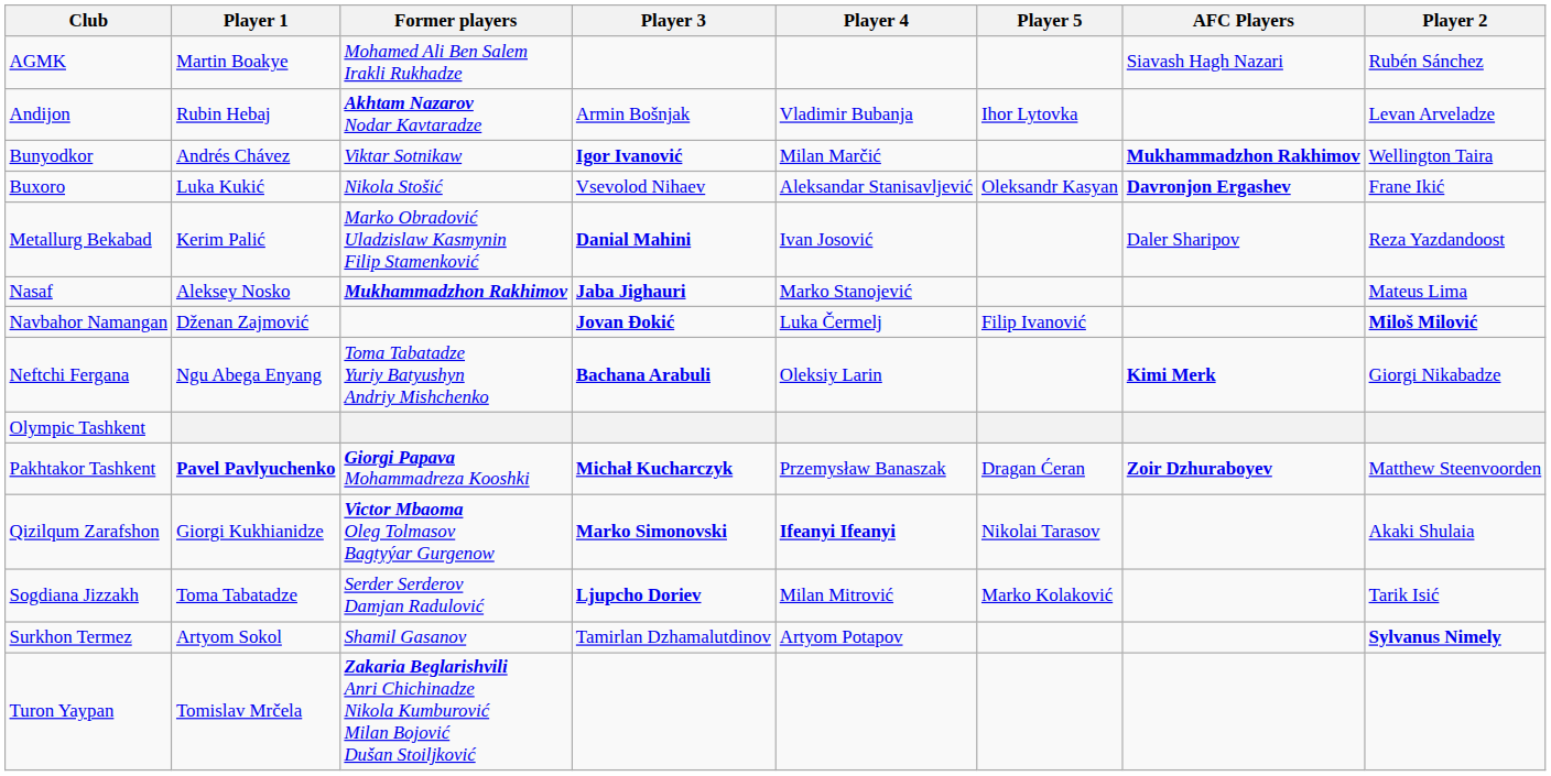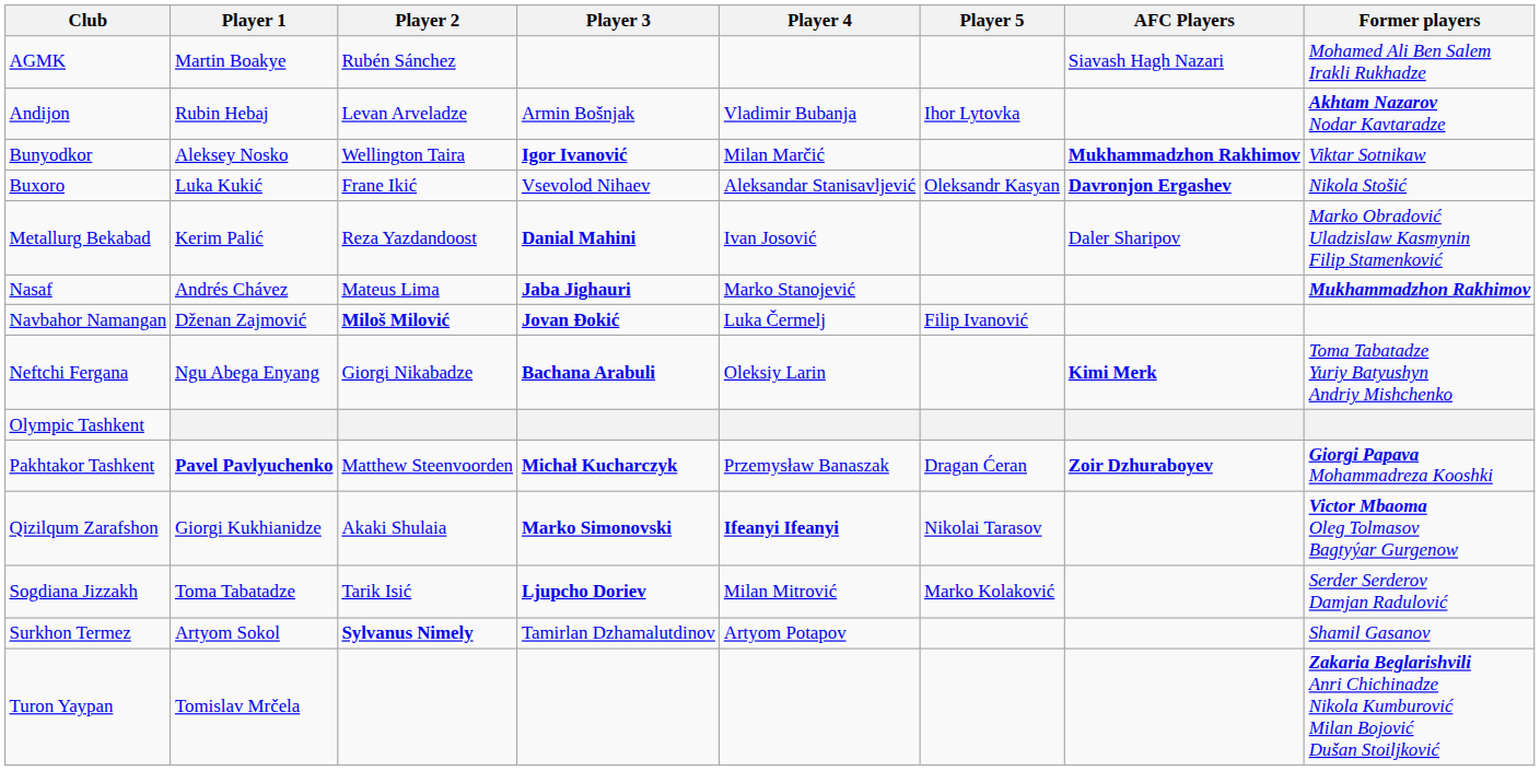columns swapped: Player 2 <-> Former players
Bunyodkor | Player 1: Andrés Chávez -> Aleksey Nosko
Nasaf | Player 1: Aleksey Nosko -> Andrés Chávez
